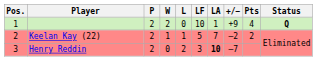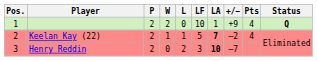Keelan Kay (22) | LA: normal -> bold
Keelan Kay (22) | Pts: 2 -> 4
